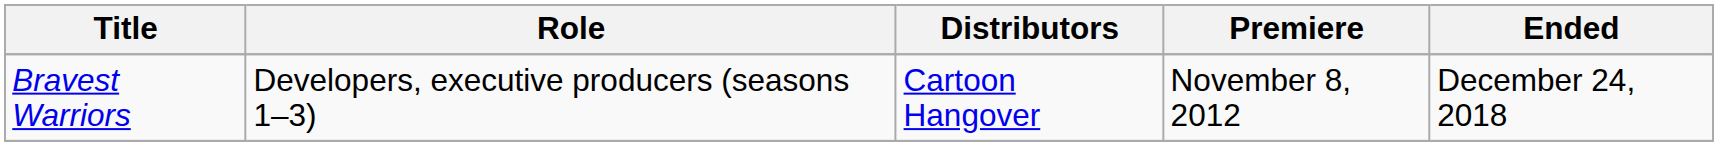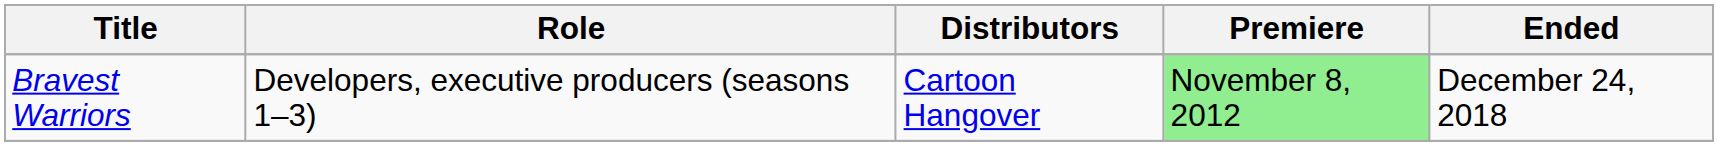Bravest Warriors | Premiere: no background -> lightgreen background
